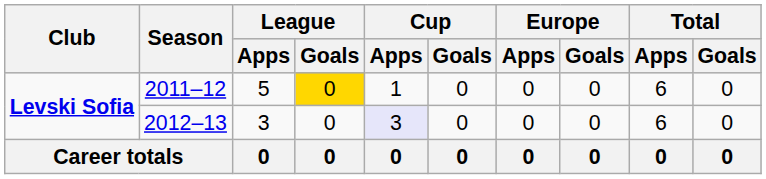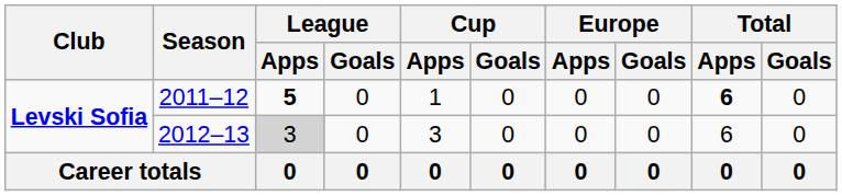2011–12 | League / Apps: normal -> bold
2011–12 | League / Goals: gold background -> no background
2011–12 | Total / Apps: normal -> bold
2012–13 | League / Apps: no background -> lightgrey background
2012–13 | Cup / Apps: lavender background -> no background
